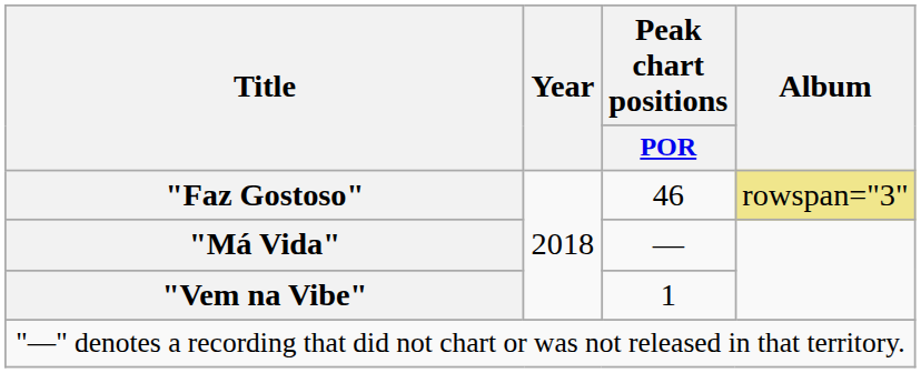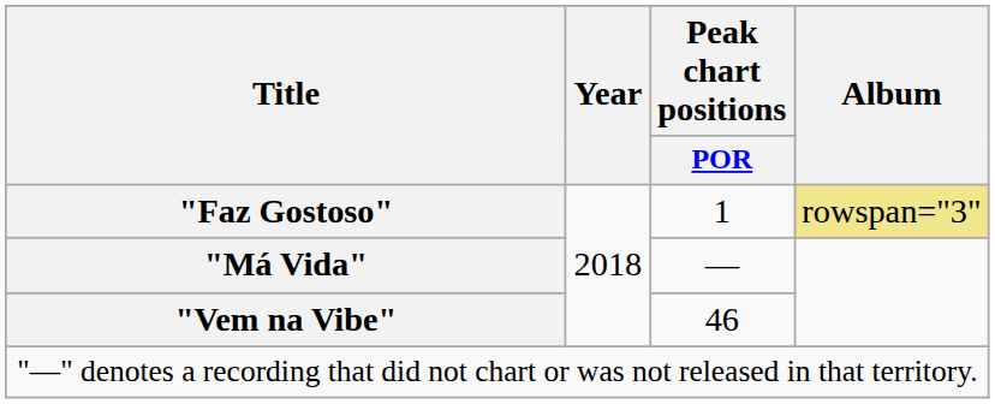"Faz Gostoso" | Peak chart positions / POR: 46 -> 1
"Vem na Vibe" | Peak chart positions / POR: 1 -> 46
